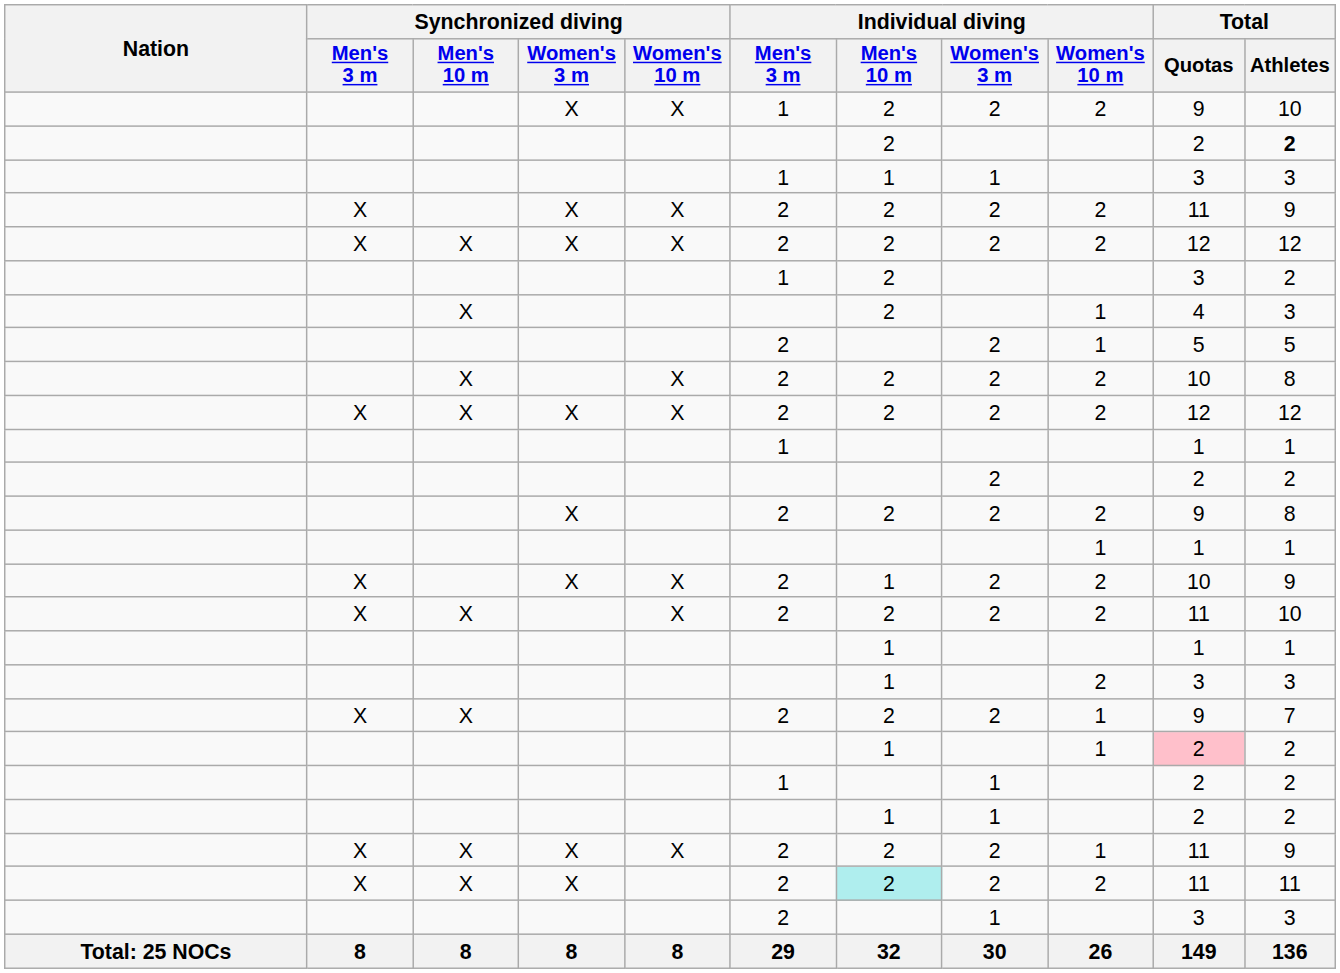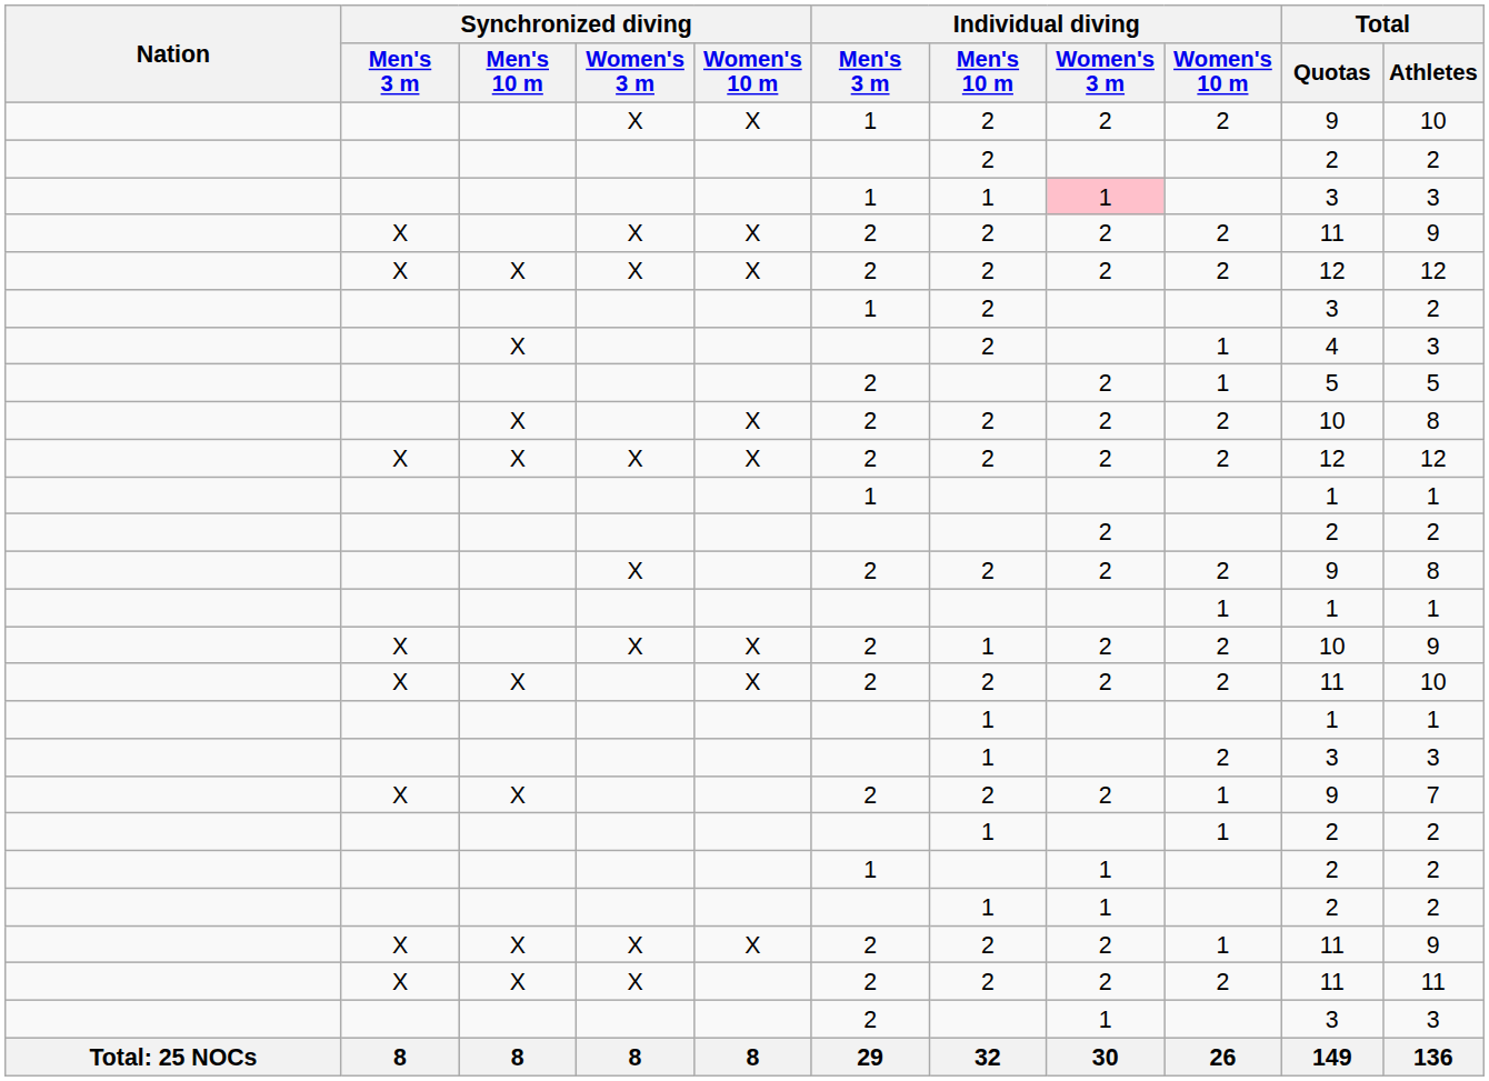row 4 | Total / Athletes: bold -> normal
row 5 | Individual diving / Women's 3 m: no background -> pink background
row 22 | Total / Quotas: pink background -> no background
row 26 | Individual diving / Men's 10 m: paleturquoise background -> no background
